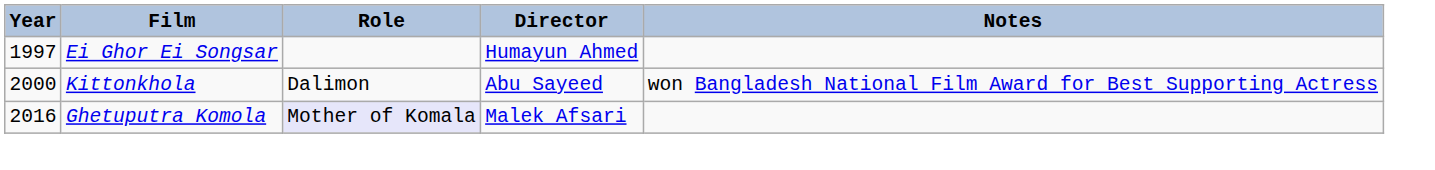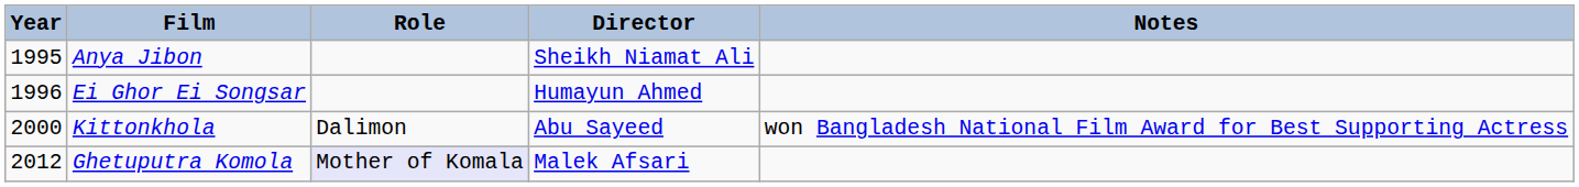+ row: 1995 | Anya Jibon | Sheikh Niamat Ali
Ei Ghor Ei Songsar | Year: 1997 -> 1996
Ghetuputra Komola | Year: 2016 -> 2012
